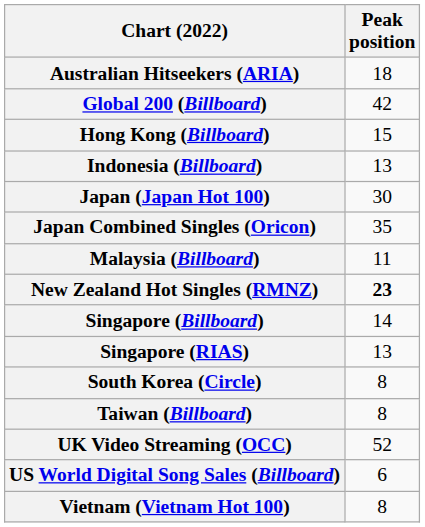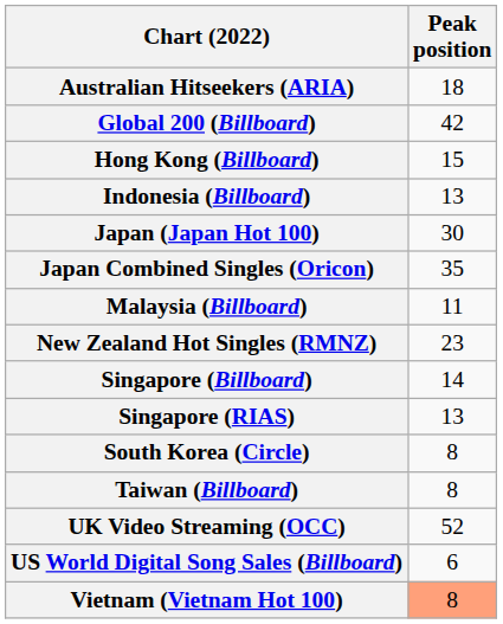New Zealand Hot Singles (RMNZ) | Peak position: bold -> normal
Vietnam (Vietnam Hot 100) | Peak position: no background -> lightsalmon background
